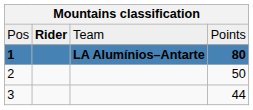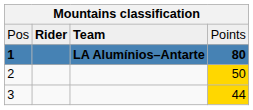Pos | column 3: normal -> bold
2 | column 4: no background -> gold background
3 | column 4: no background -> gold background
